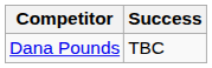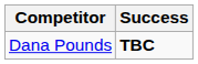Dana Pounds | Success: normal -> bold
